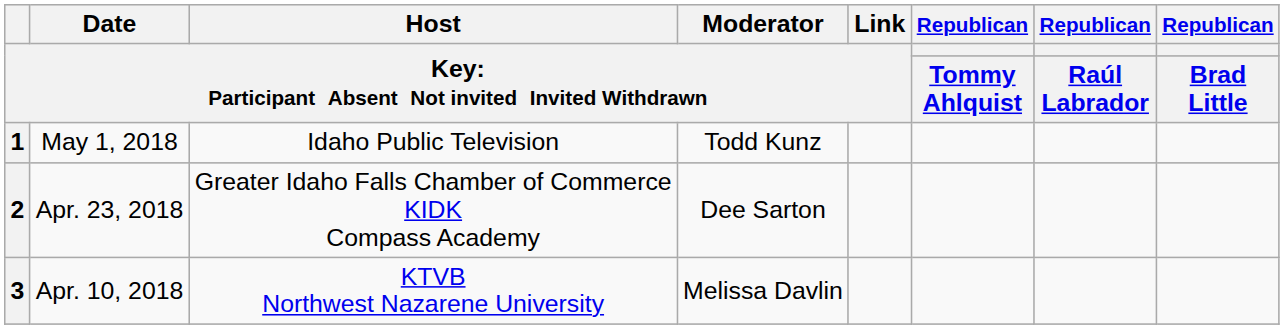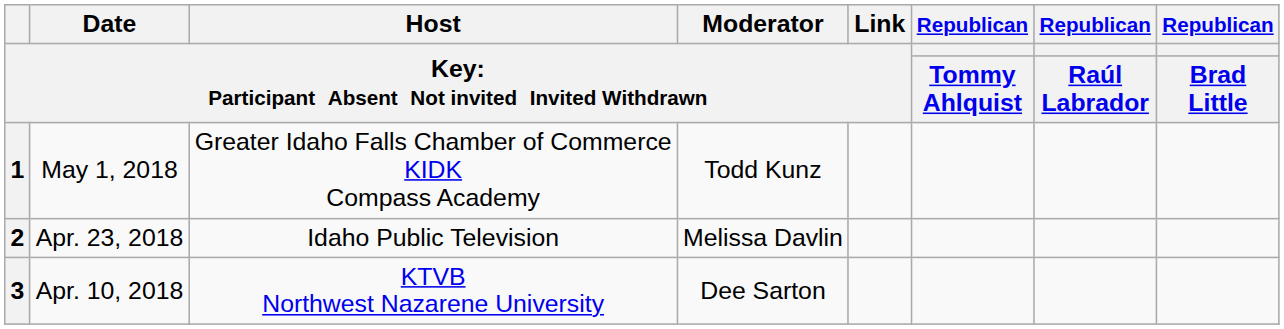1 | column 3: Idaho Public Television -> Greater Idaho Falls Chamber of Commerce KIDK Compass Academy
2 | column 3: Greater Idaho Falls Chamber of Commerce KIDK Compass Academy -> Idaho Public Television
2 | column 4: Dee Sarton -> Melissa Davlin
3 | column 4: Melissa Davlin -> Dee Sarton
